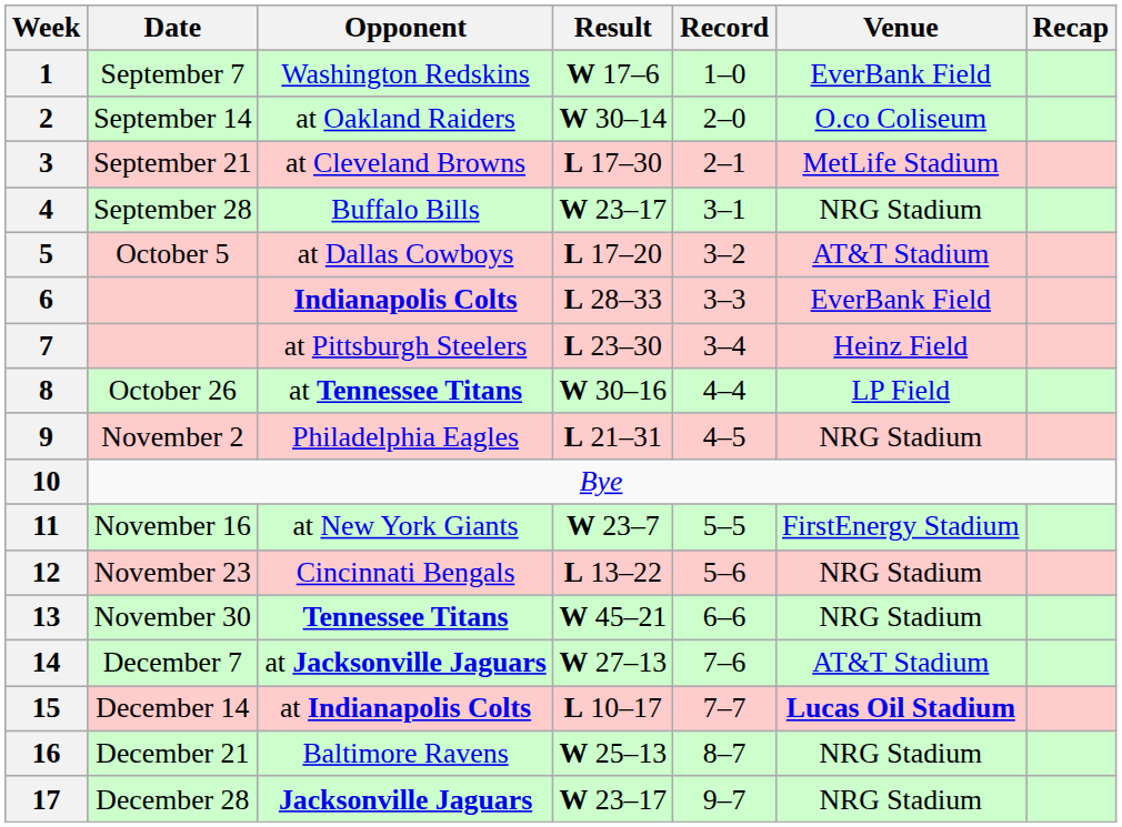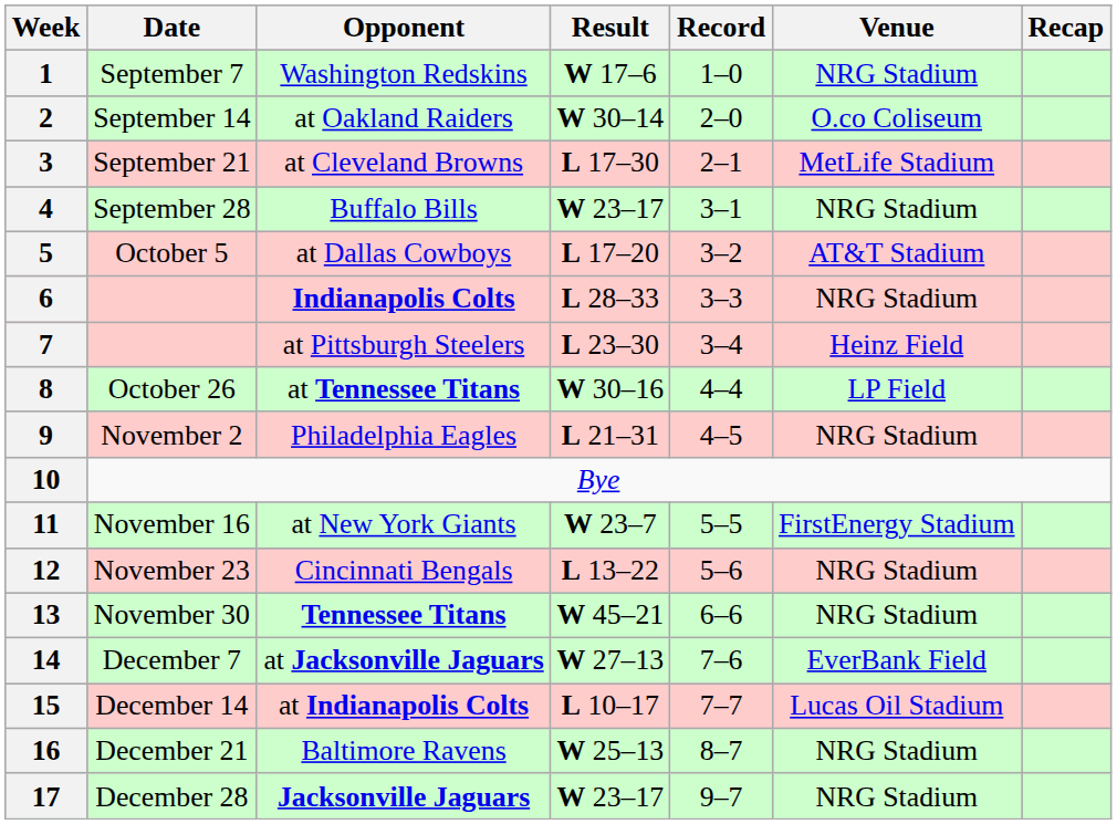1 | Venue: EverBank Field -> NRG Stadium
6 | Venue: EverBank Field -> NRG Stadium
14 | Venue: AT&T Stadium -> EverBank Field
15 | Venue: bold -> normal
